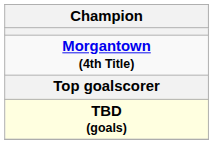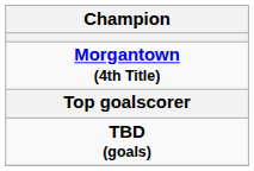row 5 | column 1: lightyellow background -> no background
